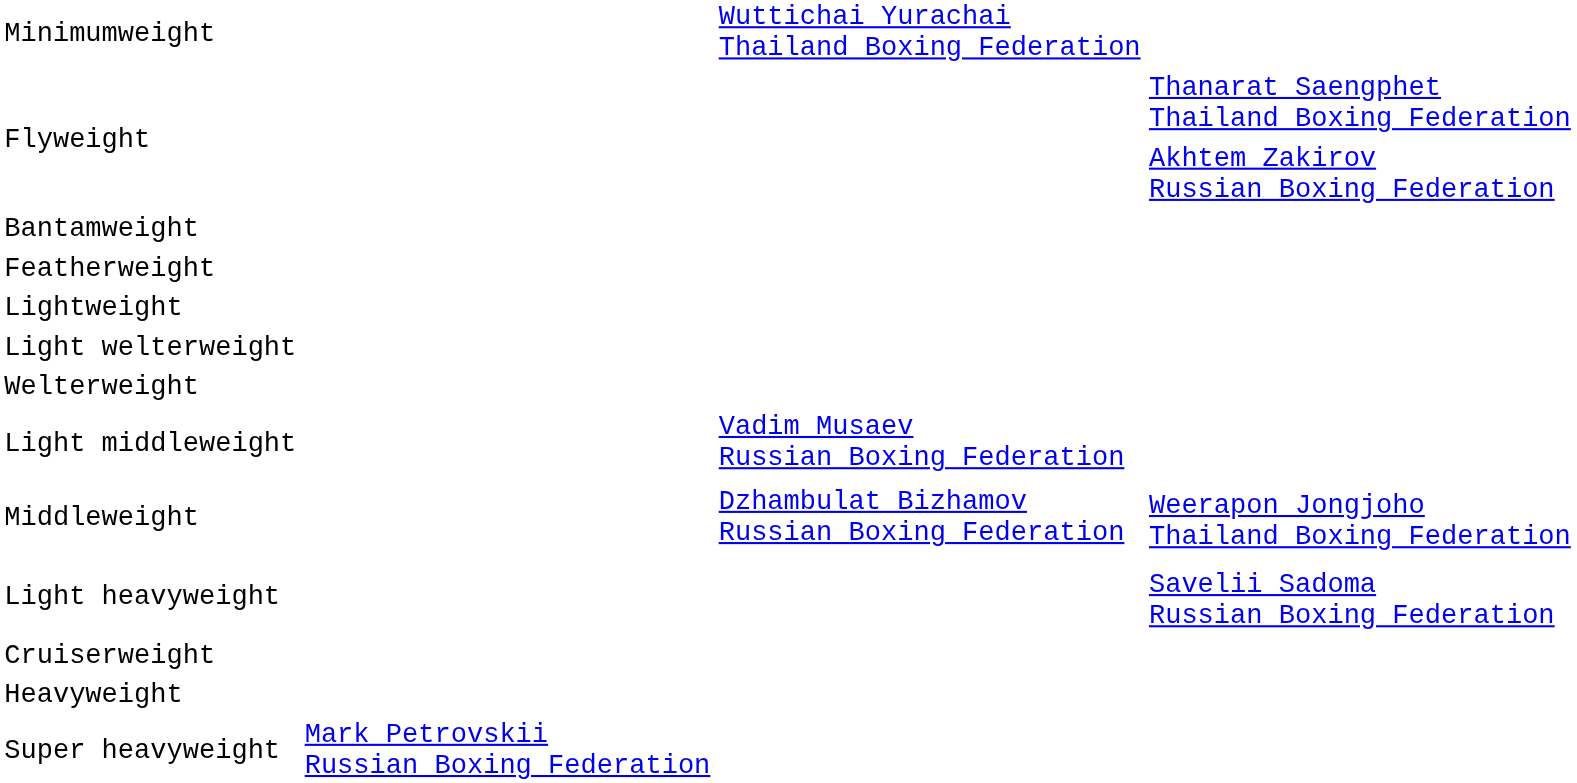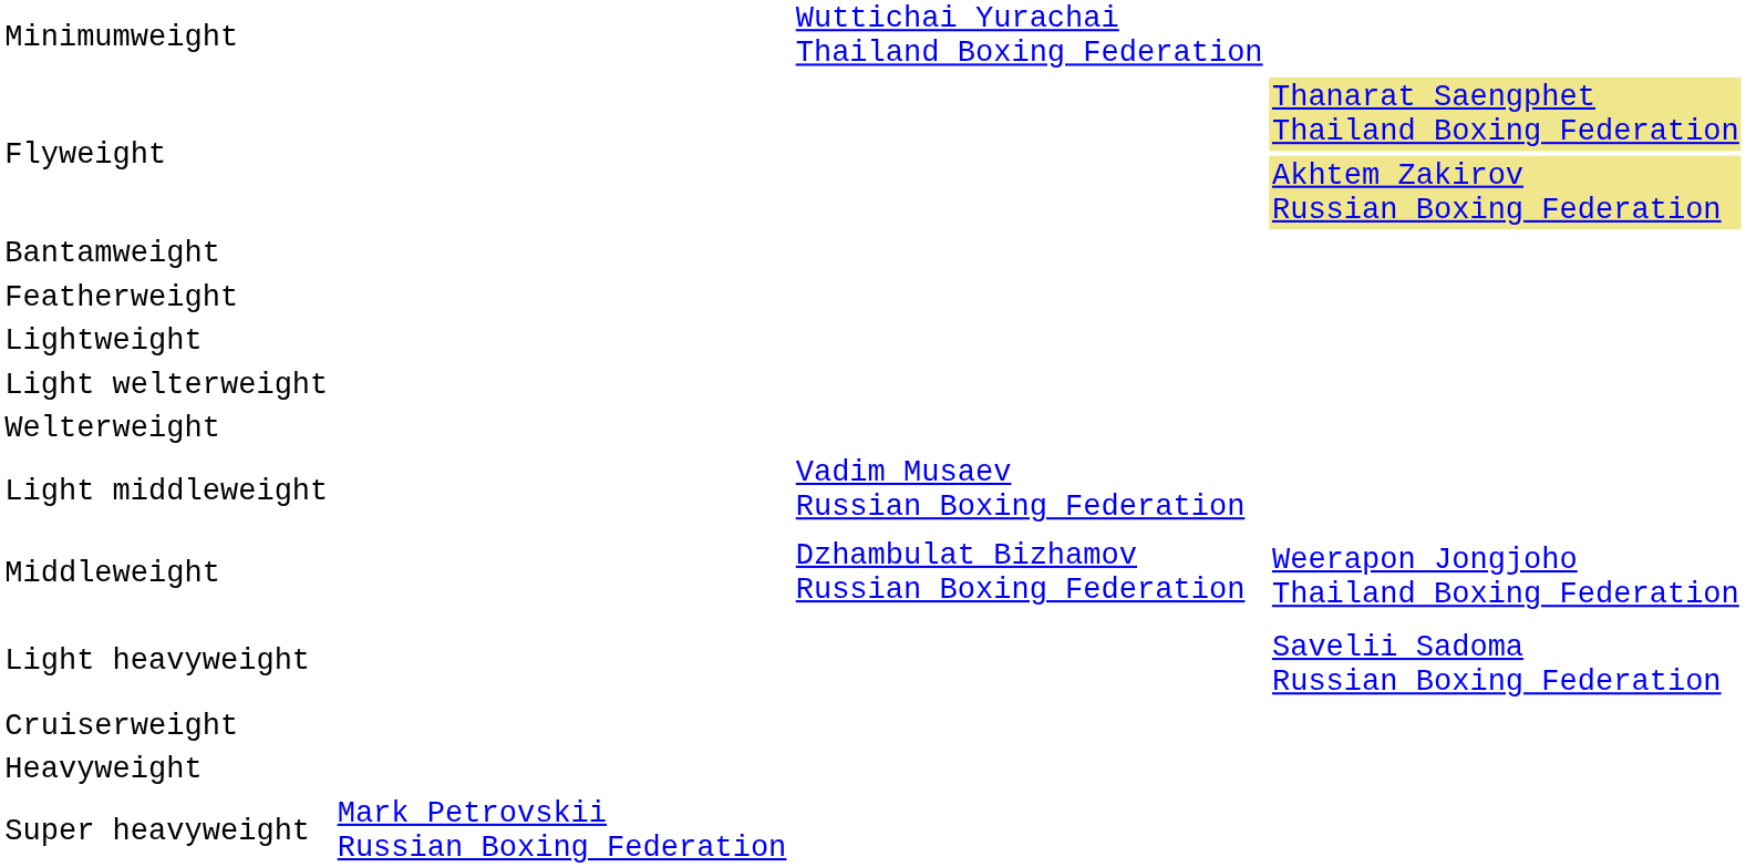Flyweight / Thanarat Saengphet Thailand Boxing Federation | column 4: no background -> khaki background
Flyweight / Akhtem Zakirov Russian Boxing Federation | column 4: no background -> khaki background
